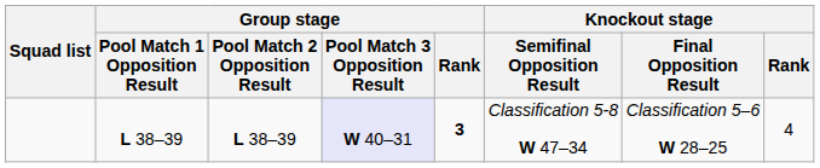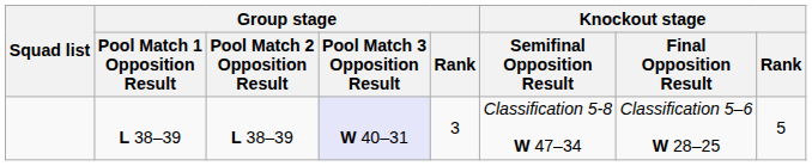row 3 | Group stage / Rank: bold -> normal
row 3 | Knockout stage / Rank: 4 -> 5
